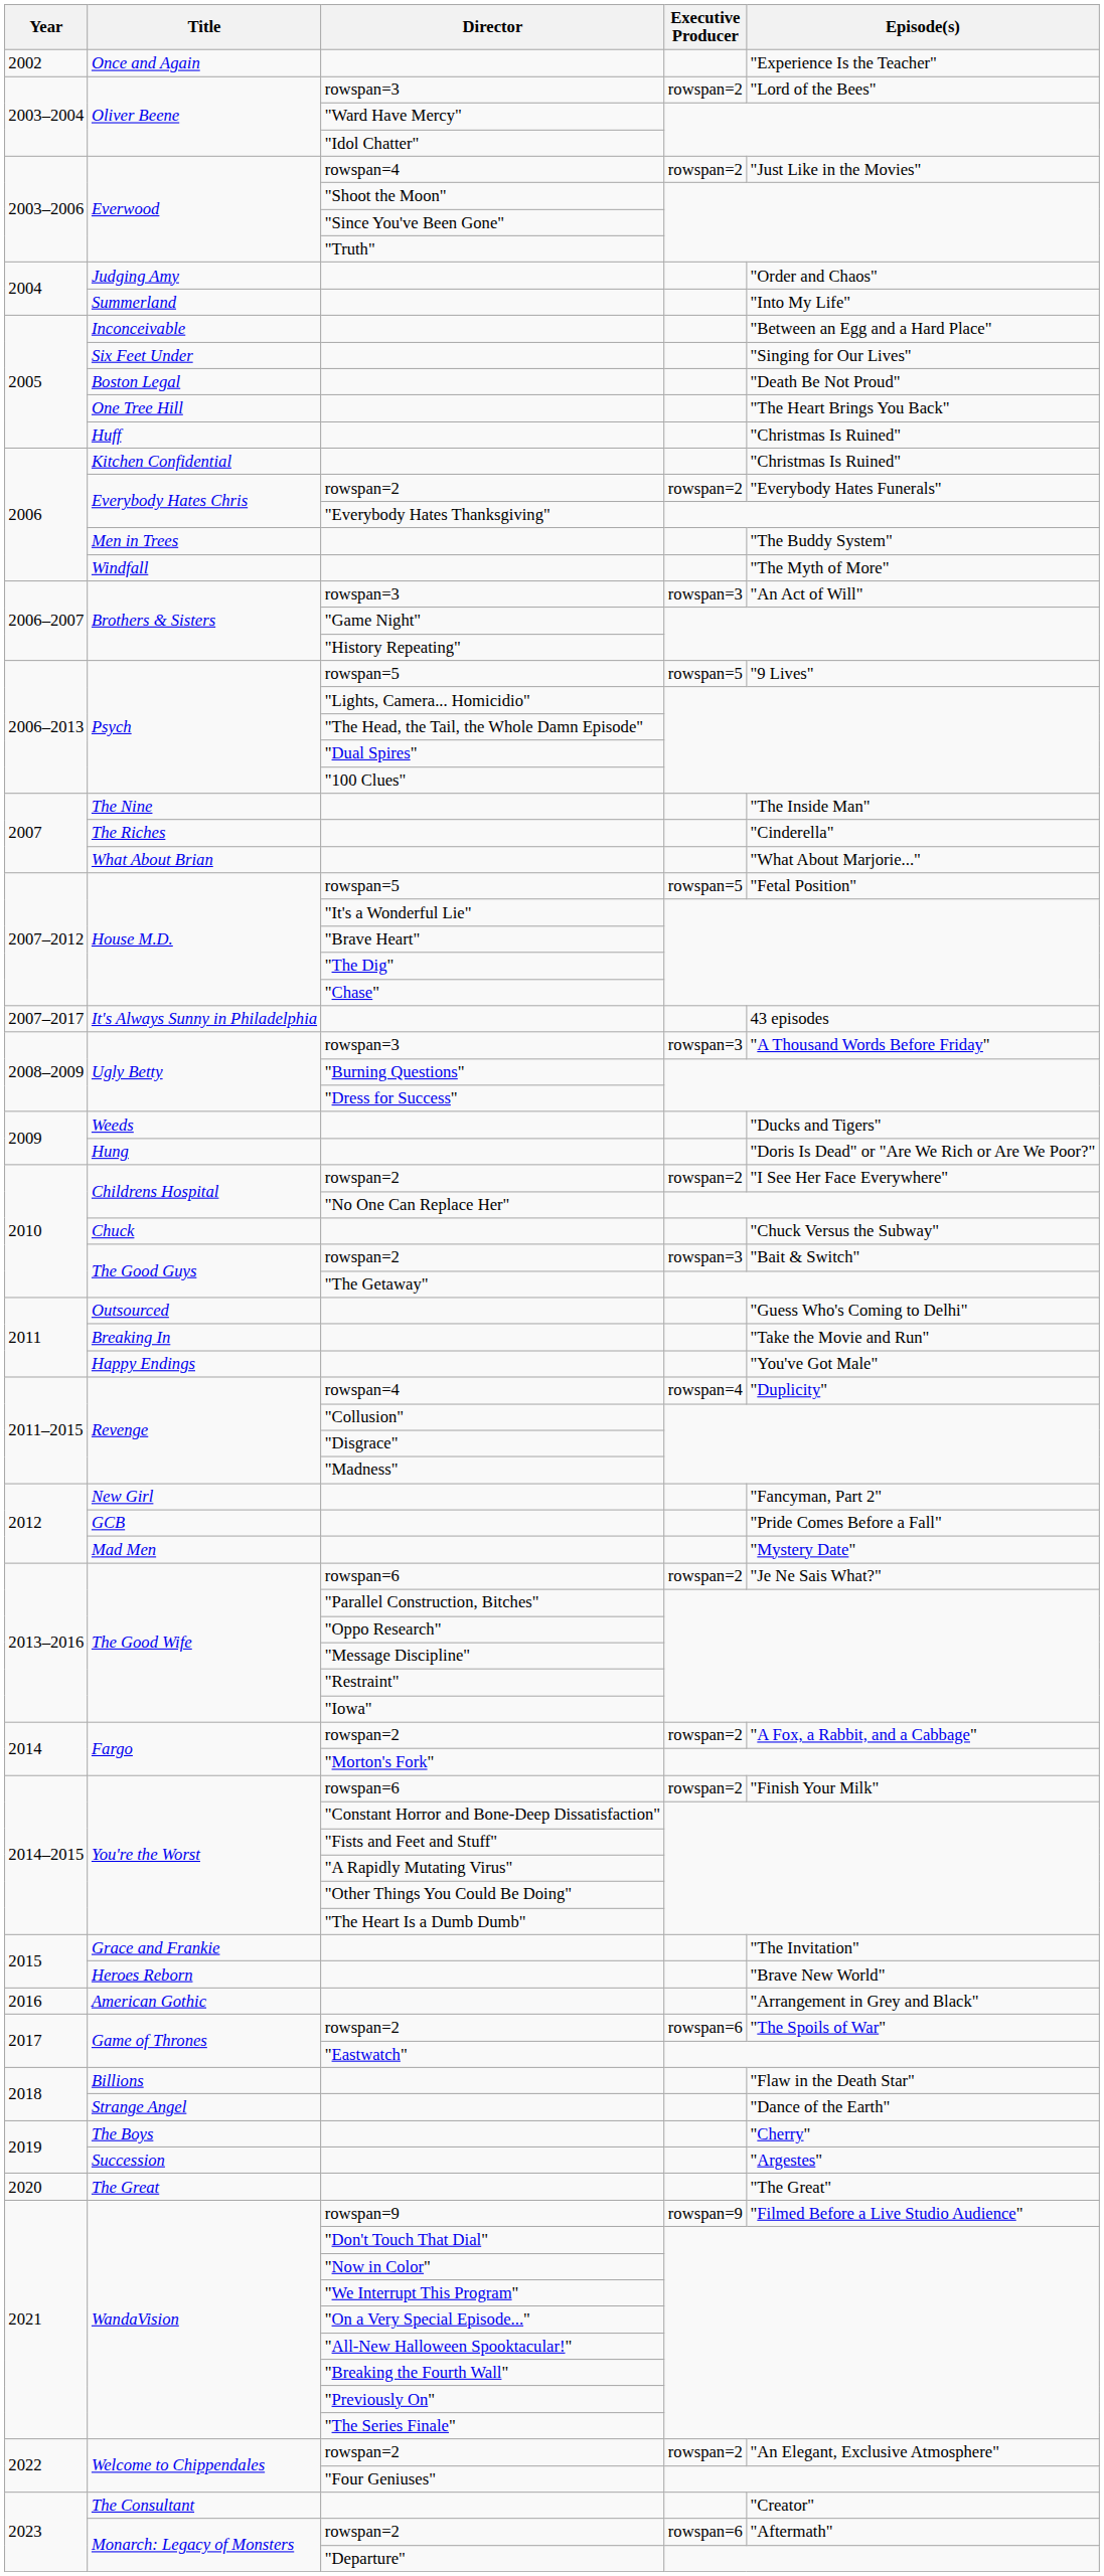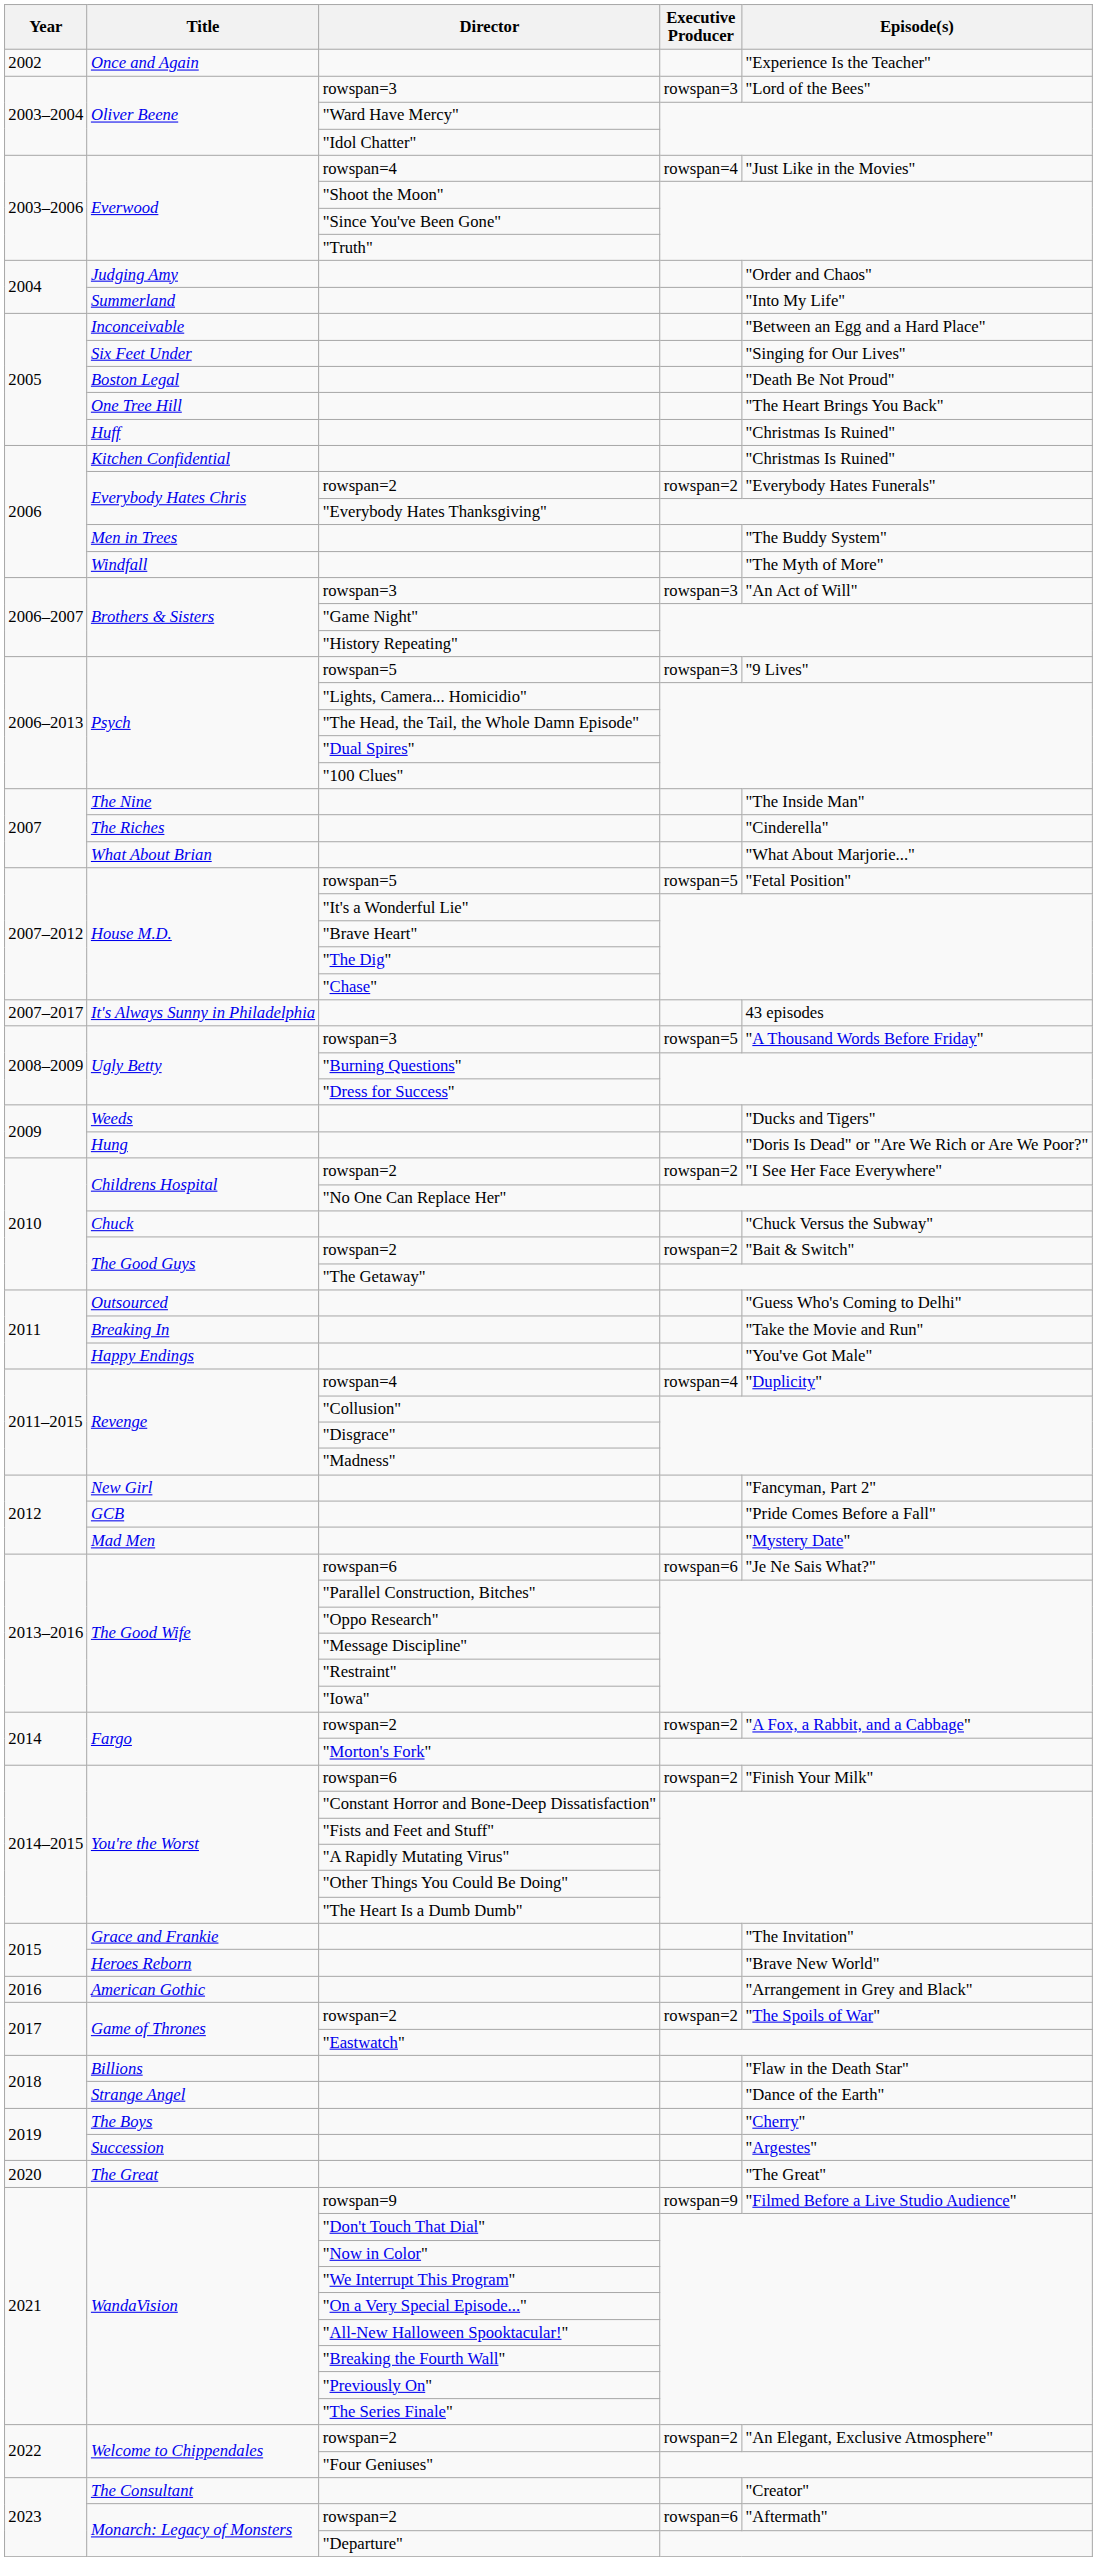Oliver Beene / rowspan=3 | Executive Producer: rowspan=2 -> rowspan=3
Everwood / rowspan=4 | Executive Producer: rowspan=2 -> rowspan=4
Psych / rowspan=5 | Executive Producer: rowspan=5 -> rowspan=3
Ugly Betty / rowspan=3 | Executive Producer: rowspan=3 -> rowspan=5
The Good Guys / rowspan=2 | Executive Producer: rowspan=3 -> rowspan=2
The Good Wife / rowspan=6 | Executive Producer: rowspan=2 -> rowspan=6
Game of Thrones / rowspan=2 | Executive Producer: rowspan=6 -> rowspan=2
